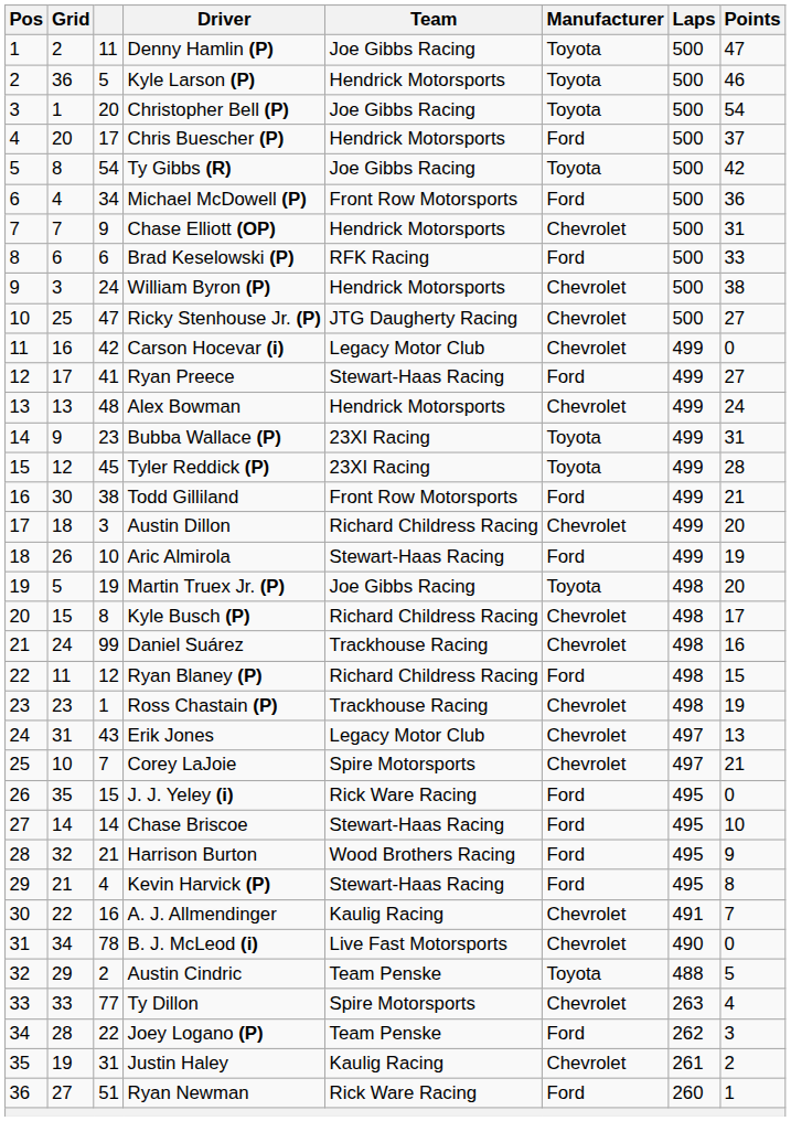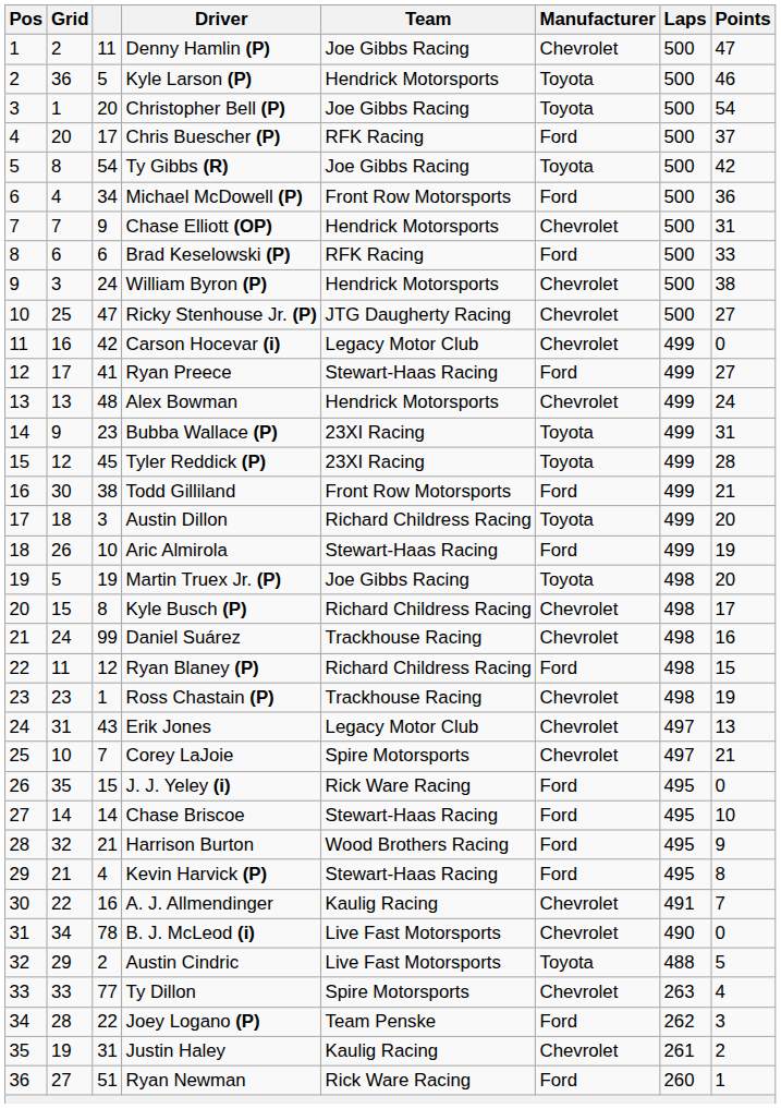Denny Hamlin (P) | Manufacturer: Toyota -> Chevrolet
Chris Buescher (P) | Team: Hendrick Motorsports -> RFK Racing
Austin Dillon | Manufacturer: Chevrolet -> Toyota
Austin Cindric | Team: Team Penske -> Live Fast Motorsports
